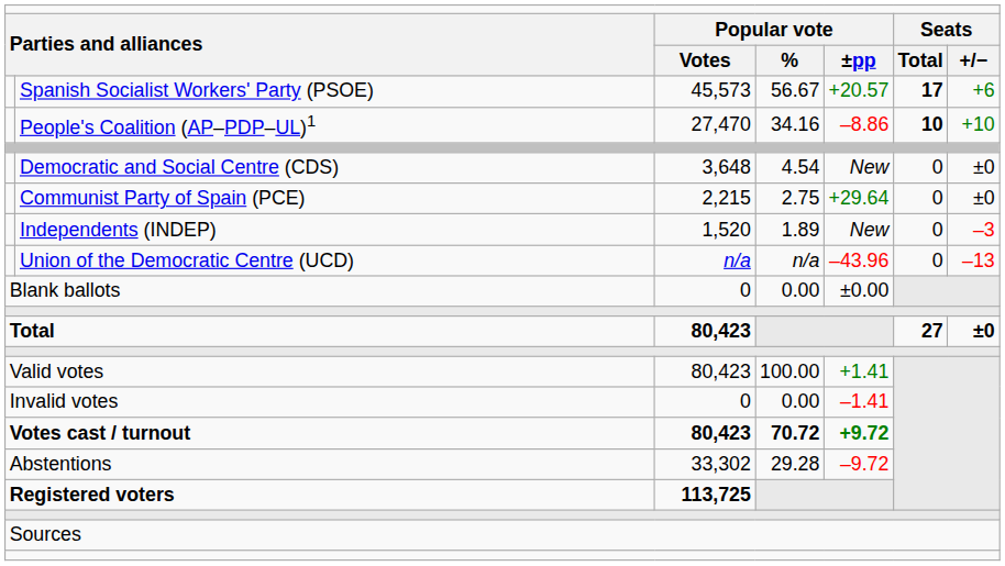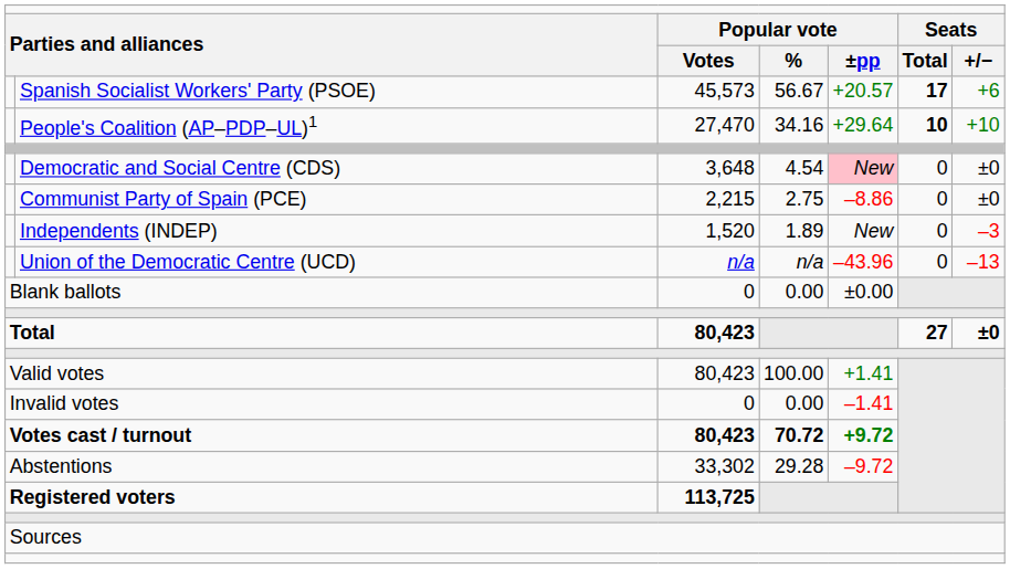People's Coalition (AP–PDP–UL)1 | column 5: –8.86 -> +29.64
Democratic and Social Centre (CDS) | column 5: no background -> pink background
Communist Party of Spain (PCE) | column 5: +29.64 -> –8.86
